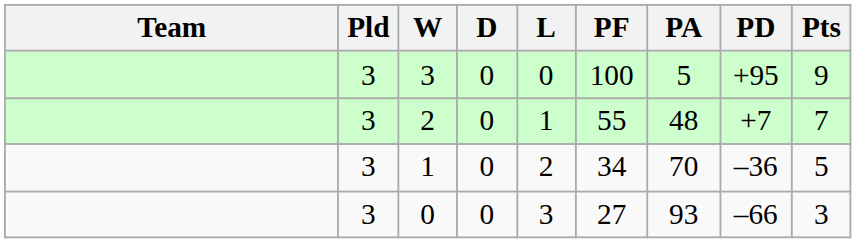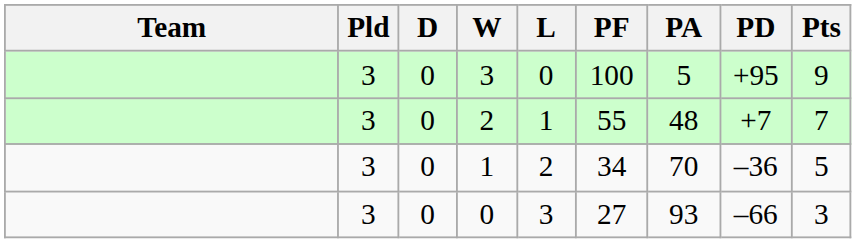columns swapped: W <-> D
